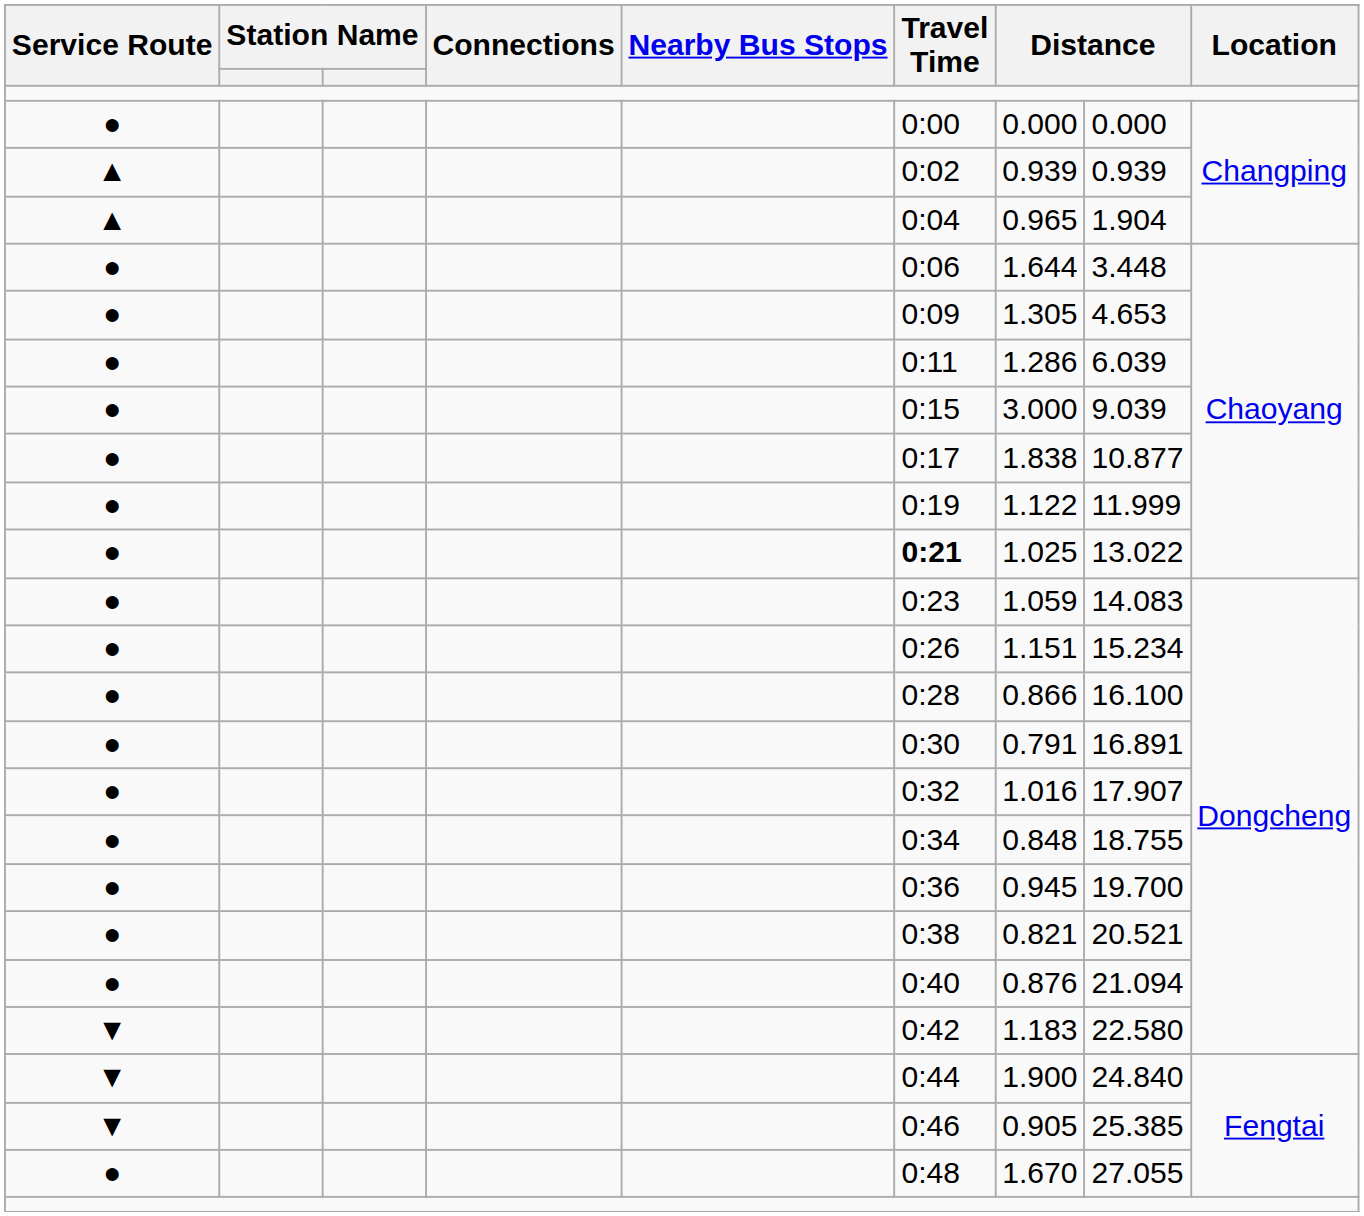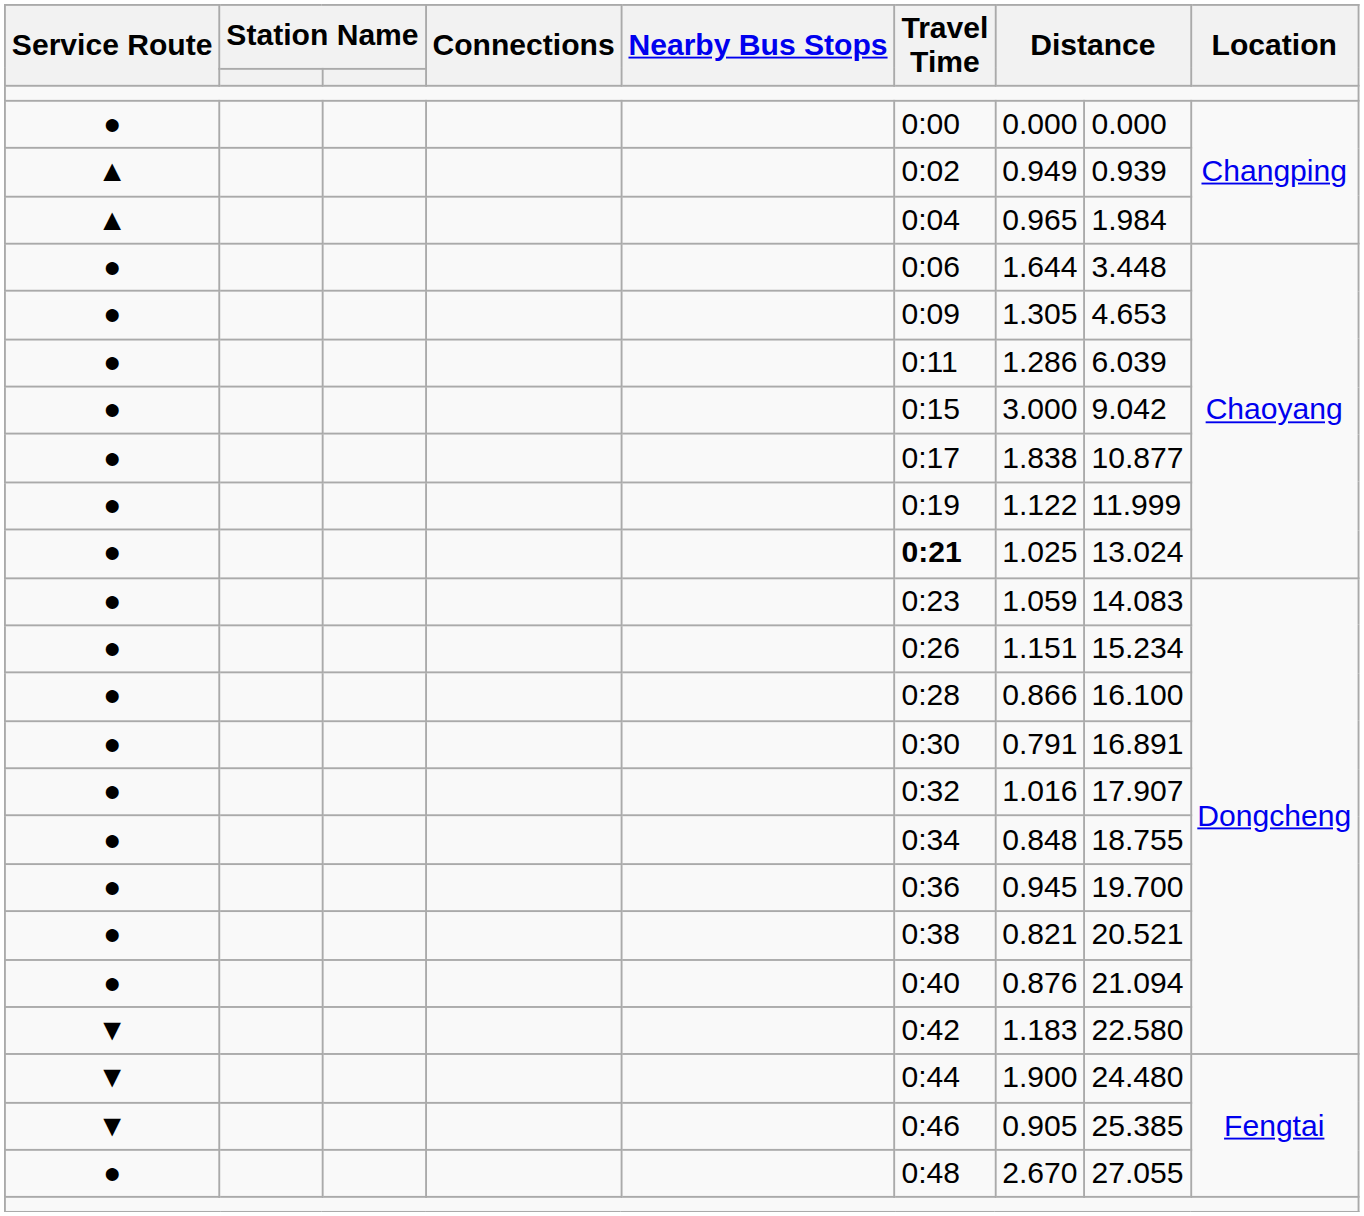row 5 | column 7: 0.939 -> 0.949
row 6 | column 8: 1.904 -> 1.984
row 10 | column 8: 9.039 -> 9.042
row 13 | column 8: 13.022 -> 13.024
row 24 | column 8: 24.840 -> 24.480
row 26 | column 7: 1.670 -> 2.670
